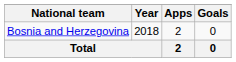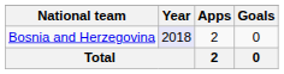Bosnia and Herzegovina | Year: no background -> lavender background
